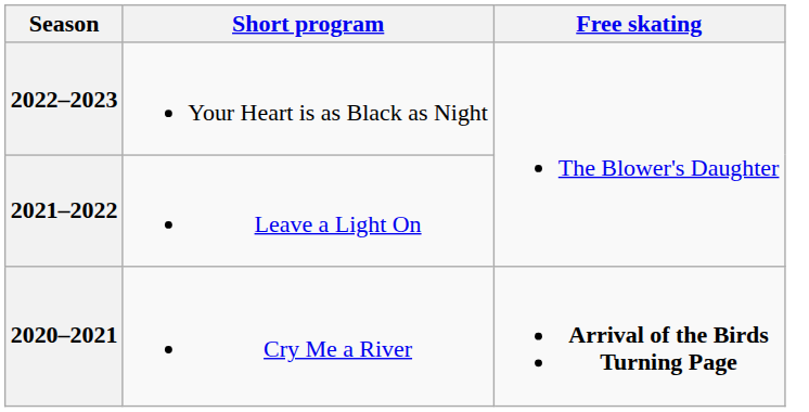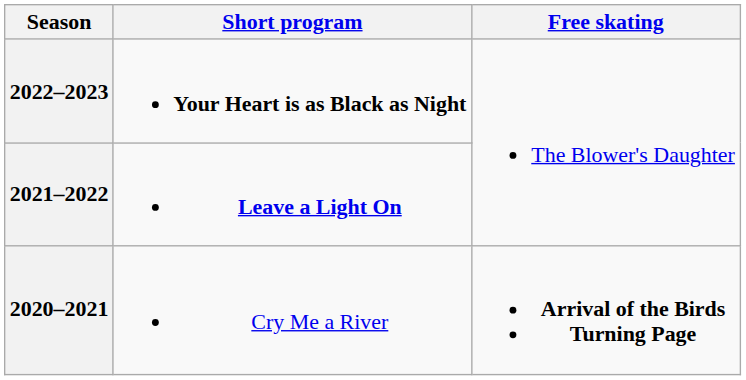2022–2023 | Short program: normal -> bold
2021–2022 | Short program: normal -> bold
